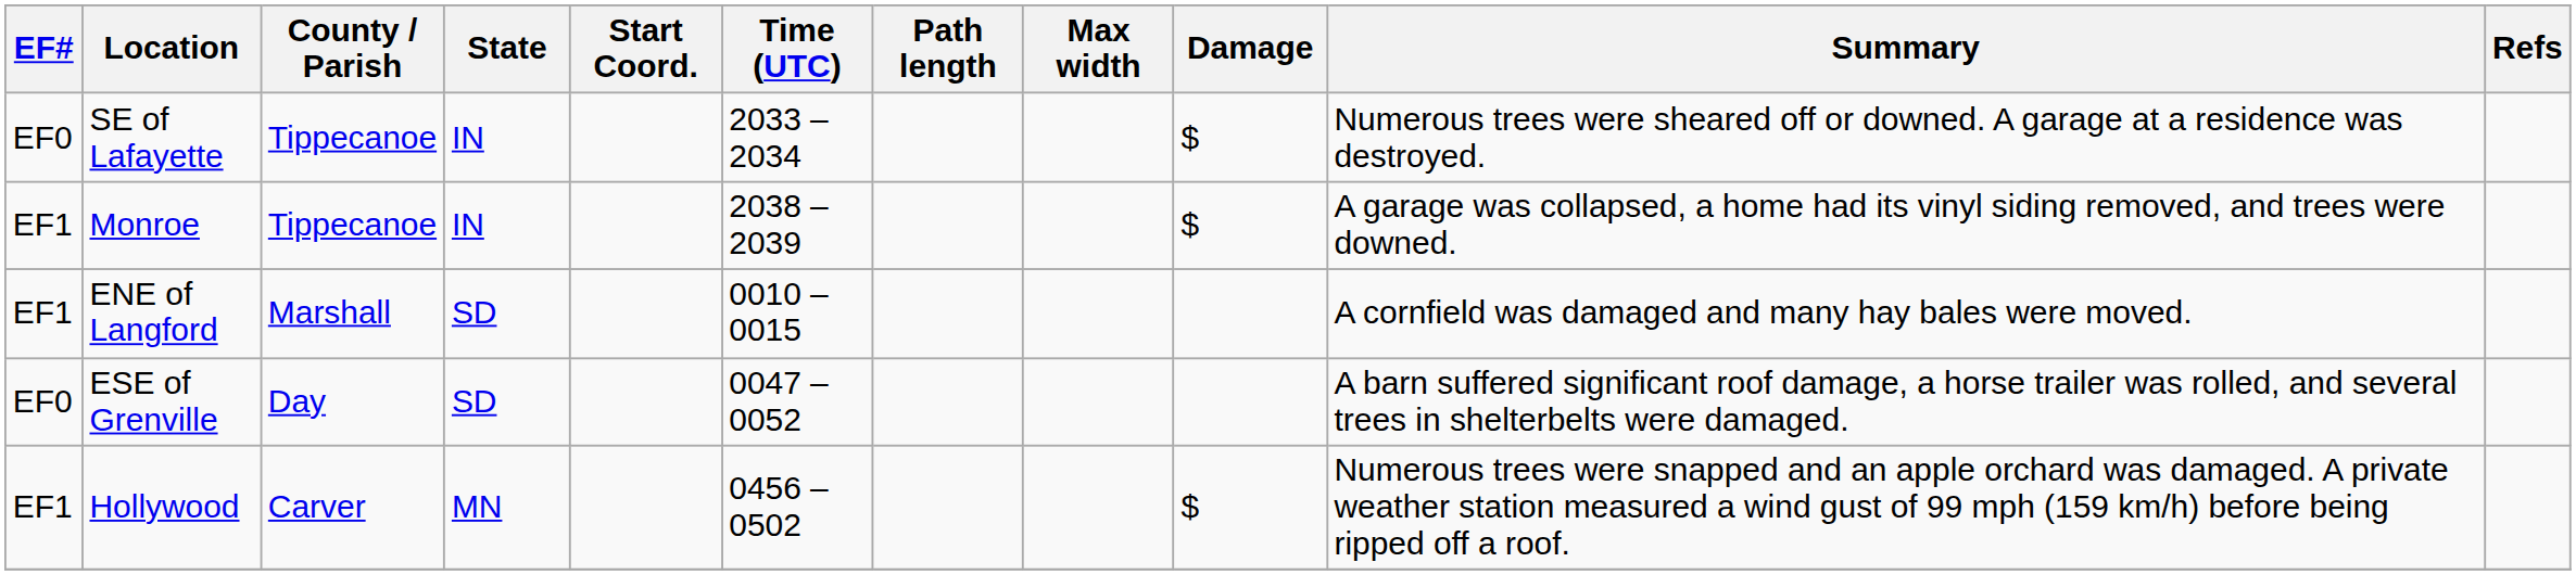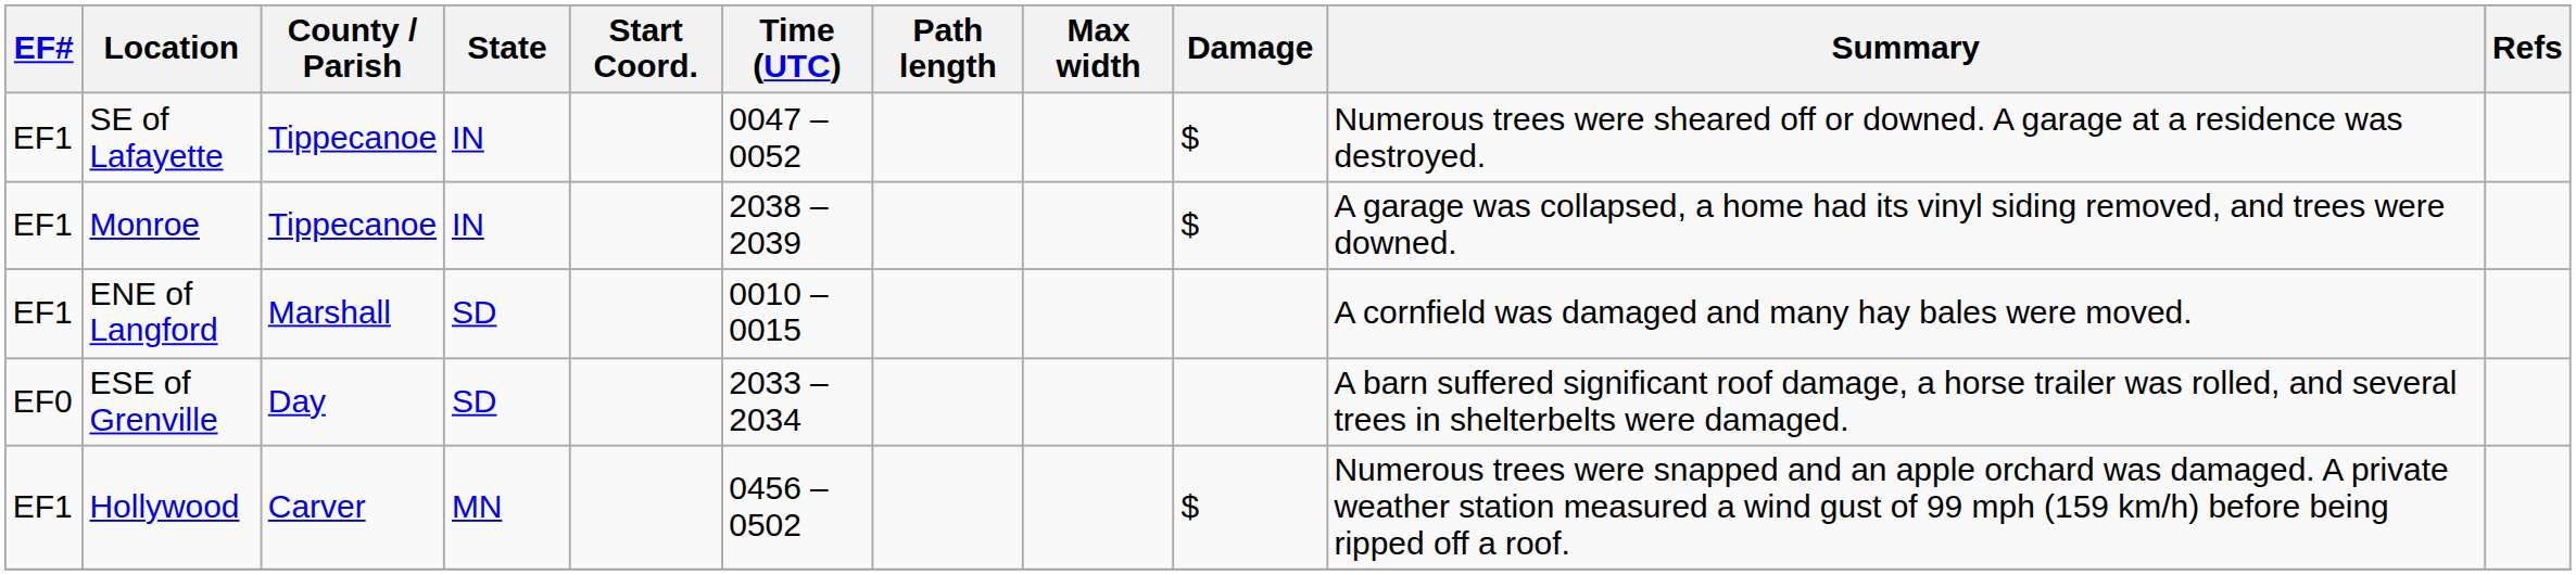SE of Lafayette | EF#: EF0 -> EF1
SE of Lafayette | Time (UTC): 2033 – 2034 -> 0047 – 0052
ESE of Grenville | Time (UTC): 0047 – 0052 -> 2033 – 2034
